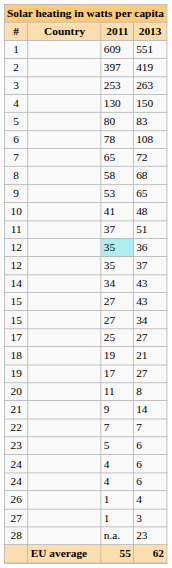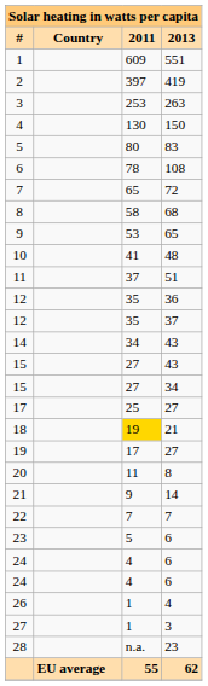12 / 36 | 2011: paleturquoise background -> no background
18 | 2011: no background -> gold background
